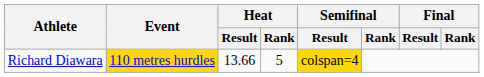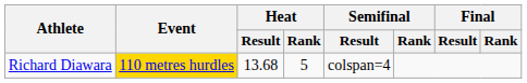Richard Diawara | Heat / Result: 13.66 -> 13.68
Richard Diawara | Semifinal / Result: gold background -> no background
